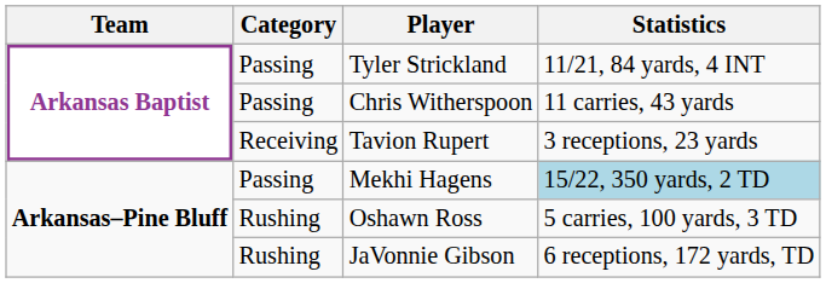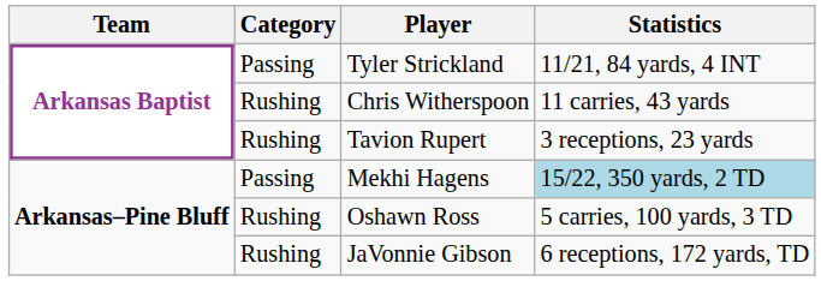Chris Witherspoon | Category: Passing -> Rushing
Tavion Rupert | Category: Receiving -> Rushing
